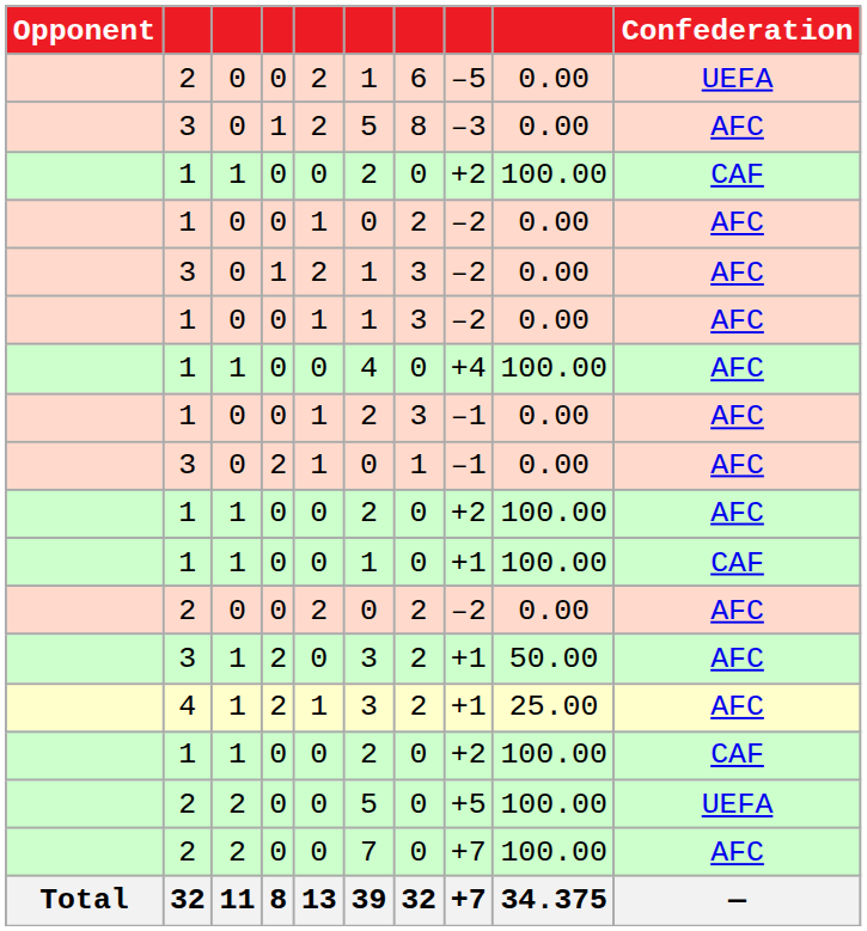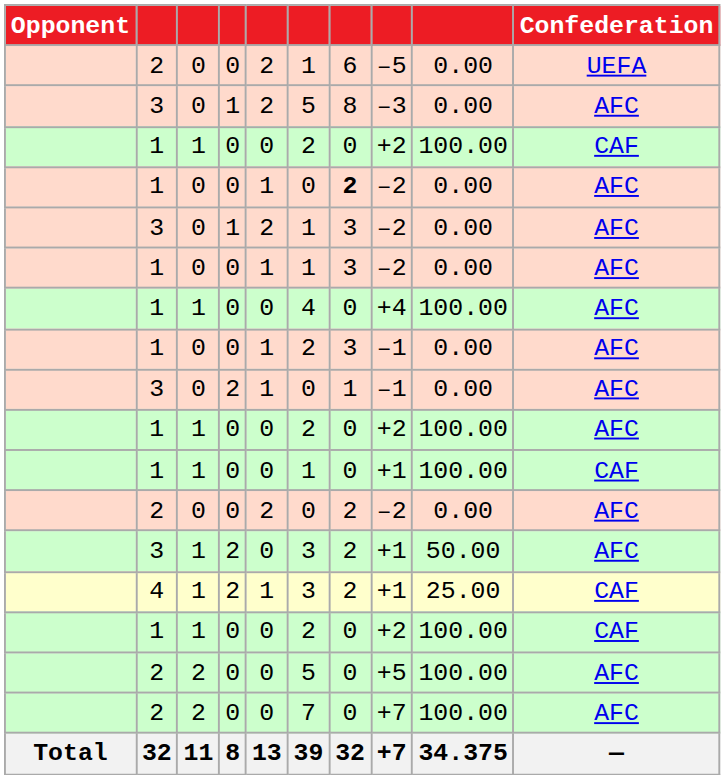row 5 | column 7: normal -> bold
row 15 | Confederation: AFC -> CAF
row 17 | Confederation: UEFA -> AFC
